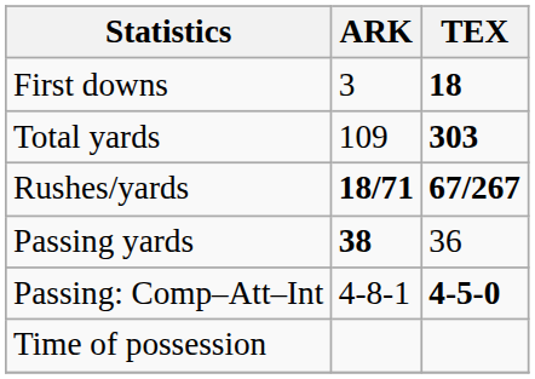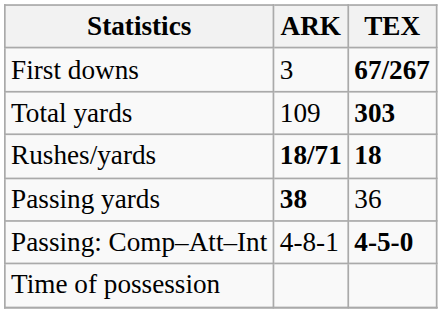First downs | TEX: 18 -> 67/267
Rushes/yards | TEX: 67/267 -> 18
